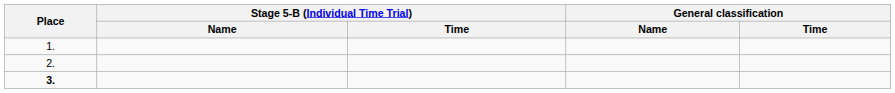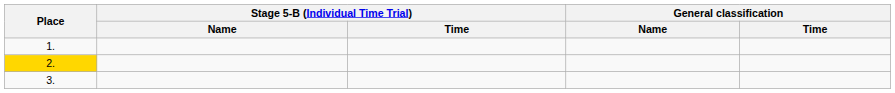2. | Place: no background -> gold background
3. | Place: bold -> normal
